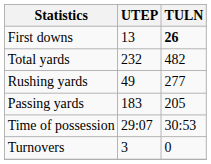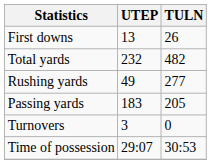First downs | TULN: bold -> normal
rows swapped: Turnovers <-> Time of possession
